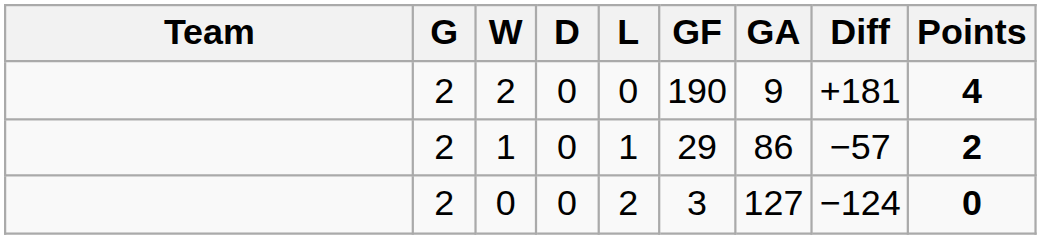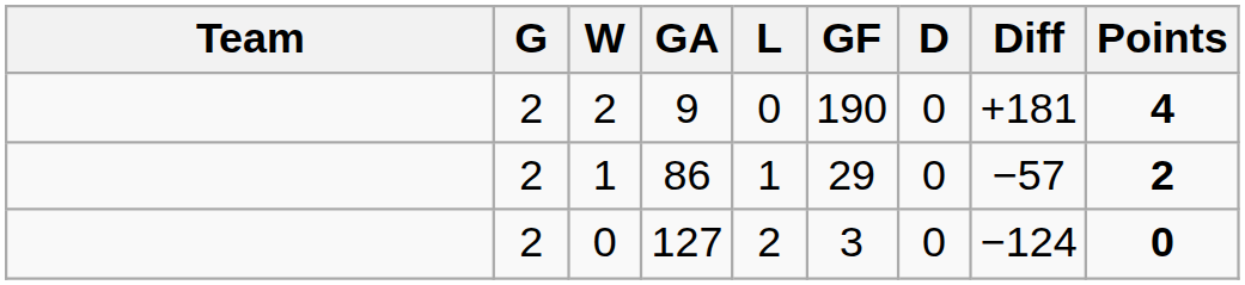columns swapped: D <-> GA
